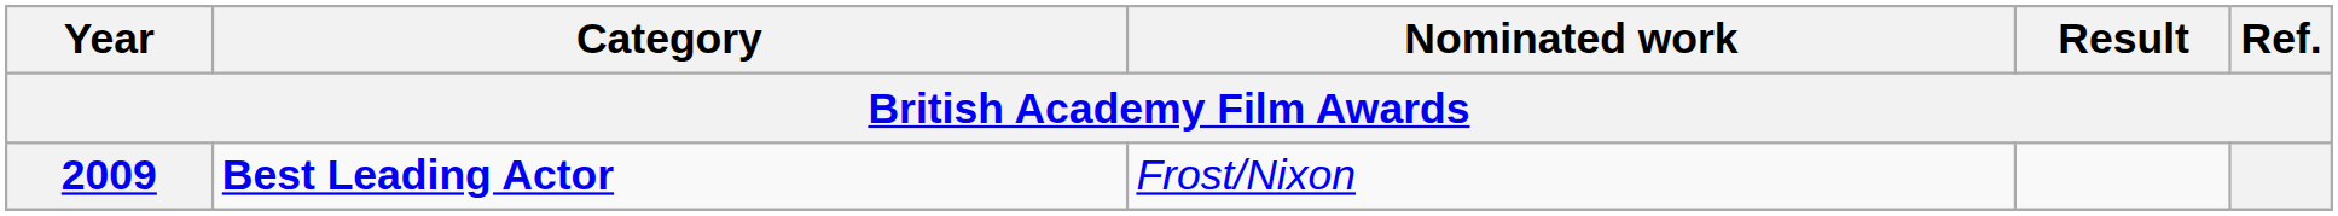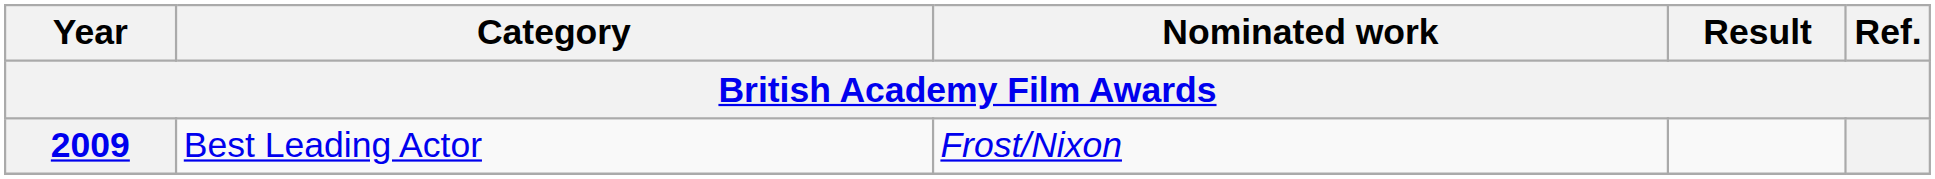2009 | Category: bold -> normal
